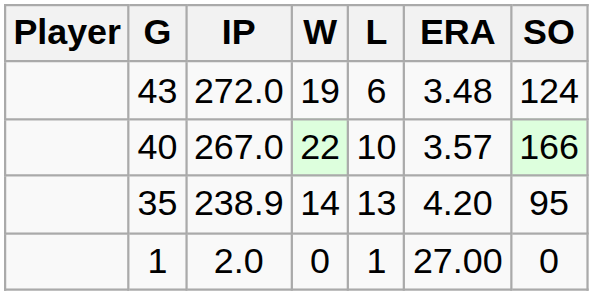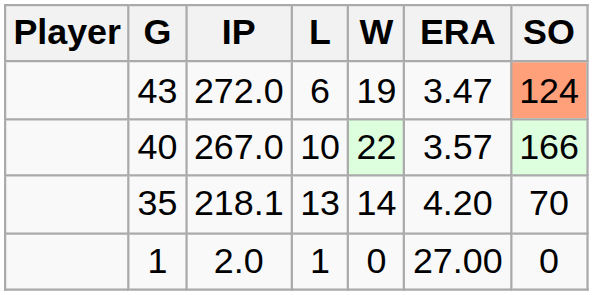columns swapped: W <-> L
43 | ERA: 3.48 -> 3.47
43 | SO: no background -> lightsalmon background
35 | IP: 238.9 -> 218.1
35 | SO: 95 -> 70
